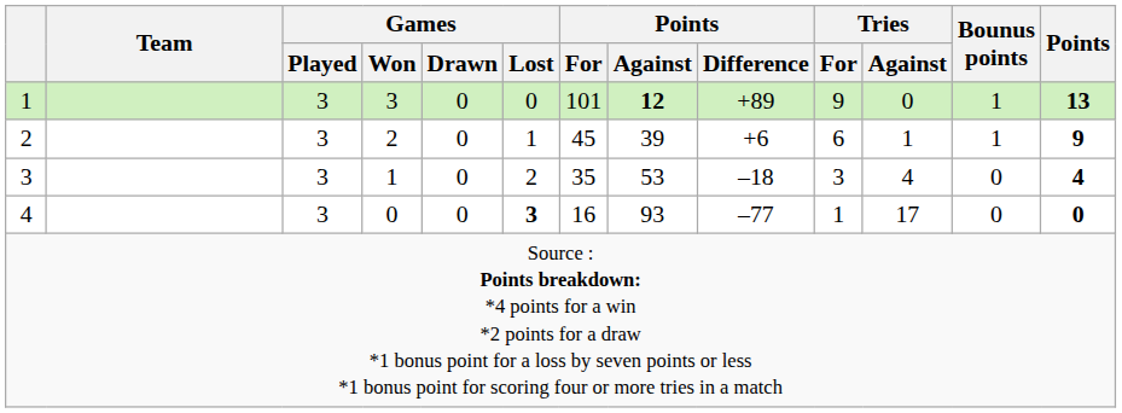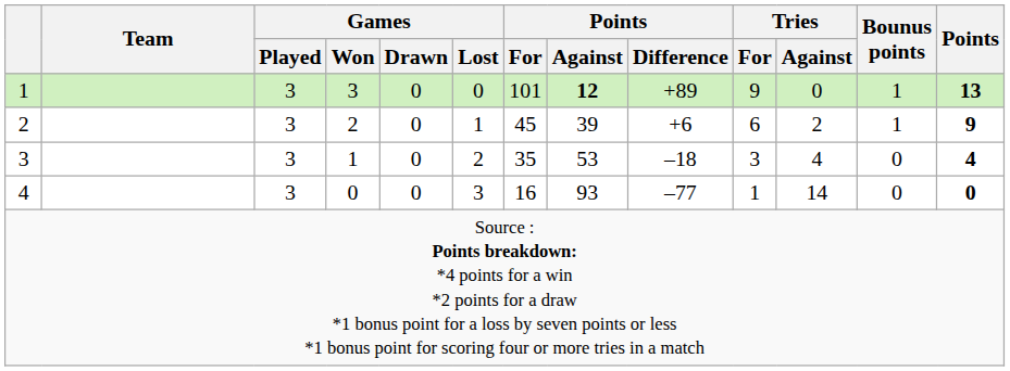row 4 | Tries / Against: 1 -> 2
row 6 | Games / Lost: bold -> normal
row 6 | Tries / Against: 17 -> 14
